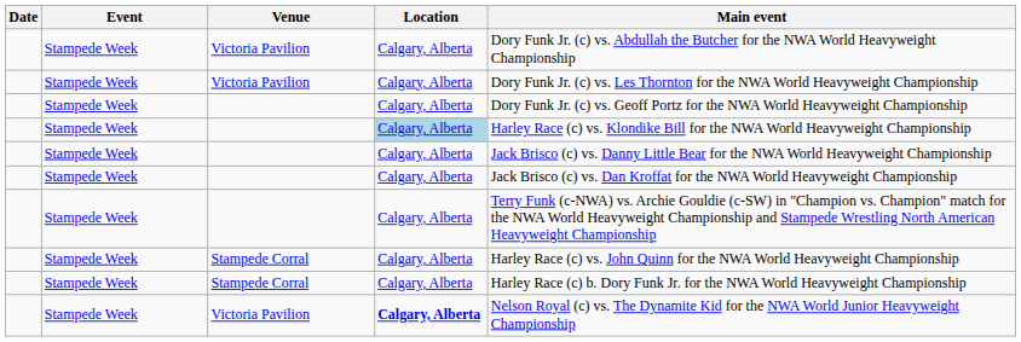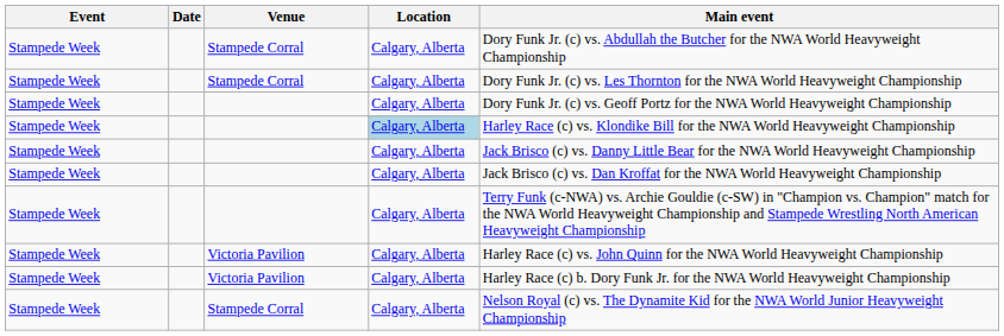columns swapped: Date <-> Event
row 2 | Venue: Victoria Pavilion -> Stampede Corral
row 3 | Venue: Victoria Pavilion -> Stampede Corral
row 9 | Venue: Stampede Corral -> Victoria Pavilion
row 10 | Venue: Stampede Corral -> Victoria Pavilion
row 11 | Venue: Victoria Pavilion -> Stampede Corral
row 11 | Location: bold -> normal
